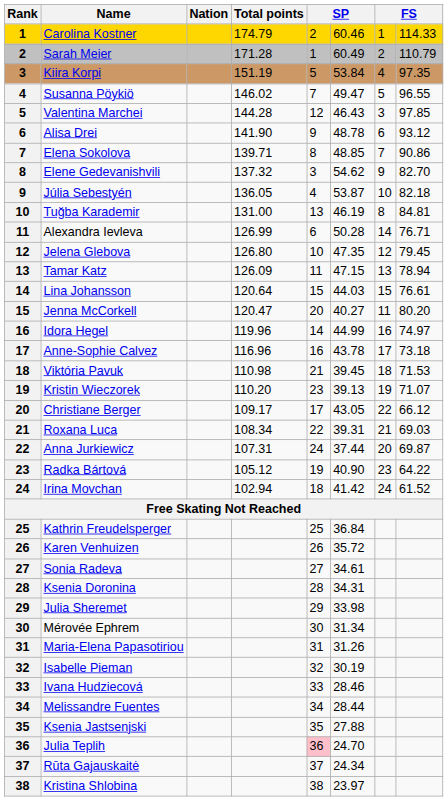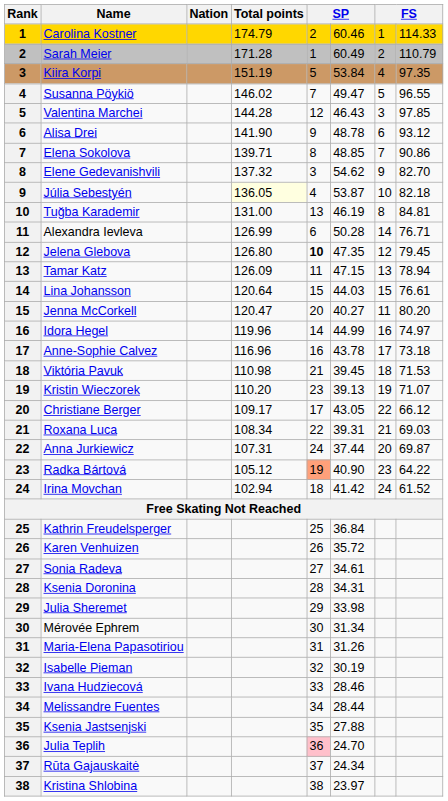Júlia Sebestyén | Total points: no background -> lightyellow background
Jelena Glebova | column 5: normal -> bold
Radka Bártová | column 5: no background -> lightsalmon background
